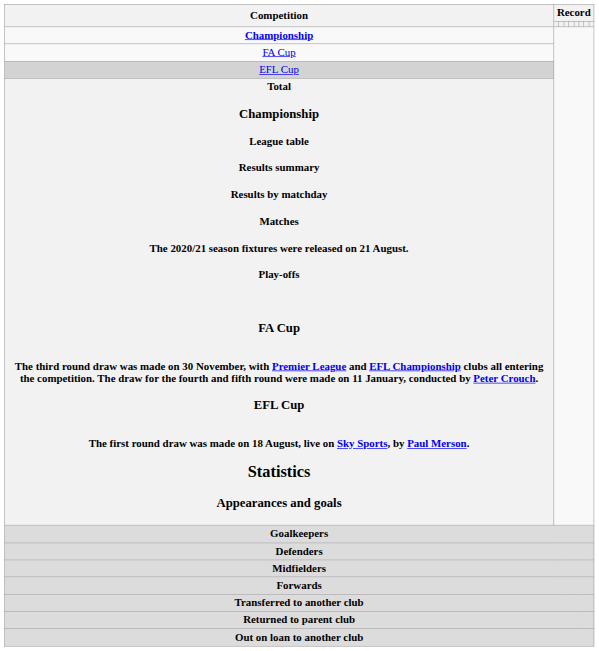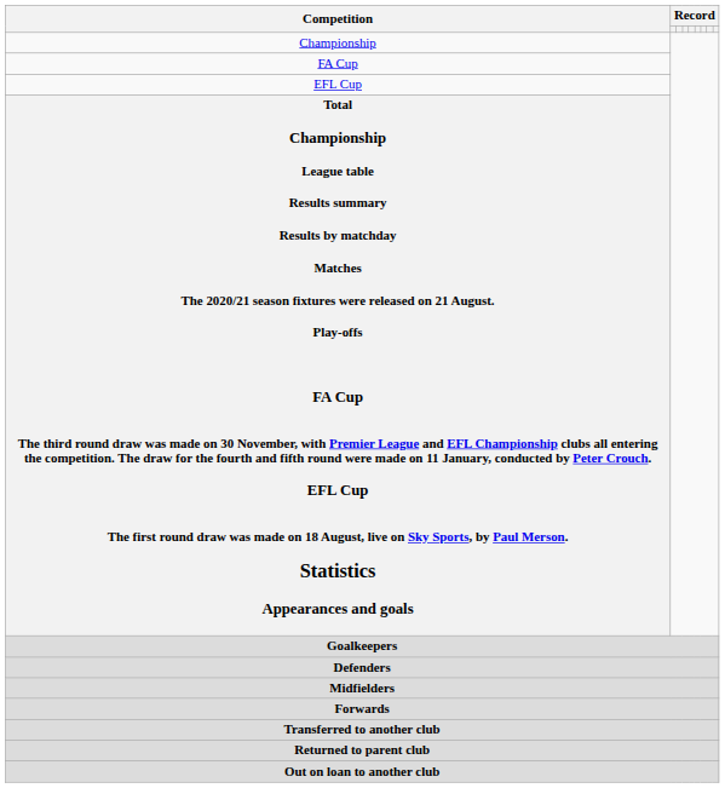Championship | Competition: bold -> normal
EFL Cup | Competition: lightgrey background -> no background
